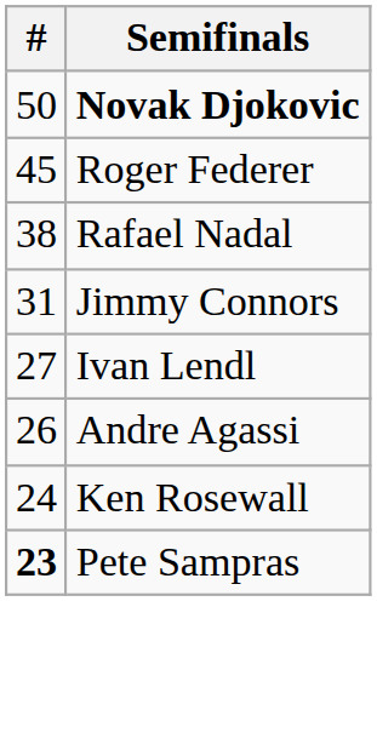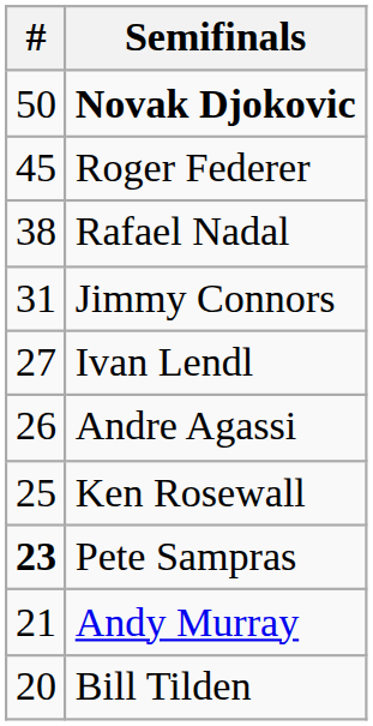Ken Rosewall | #: 24 -> 25
+ row: 21 | Andy Murray
+ row: 20 | Bill Tilden
